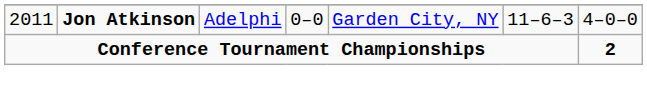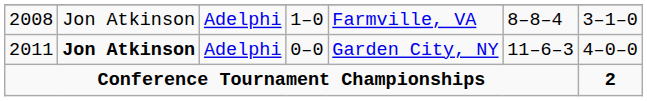+ row: 2008 | Jon Atkinson | Adelphi | 1–0 | Farmville, VA | 8–8–4 | 3–1–0
